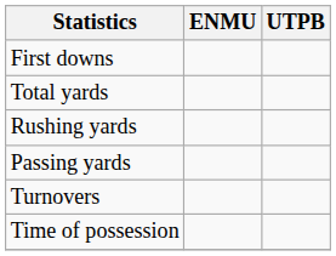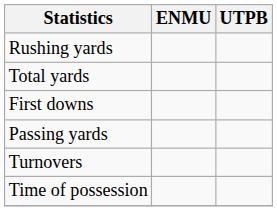rows swapped: First downs <-> Rushing yards
